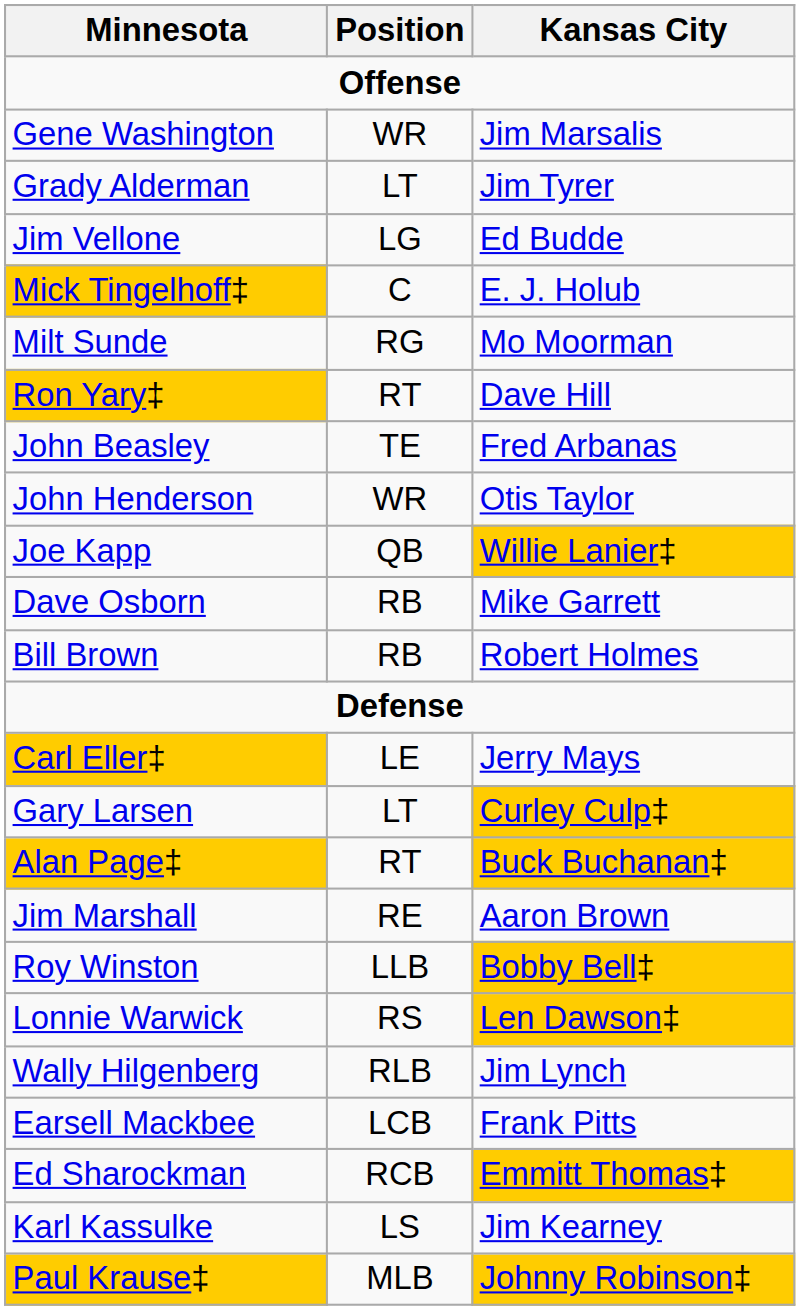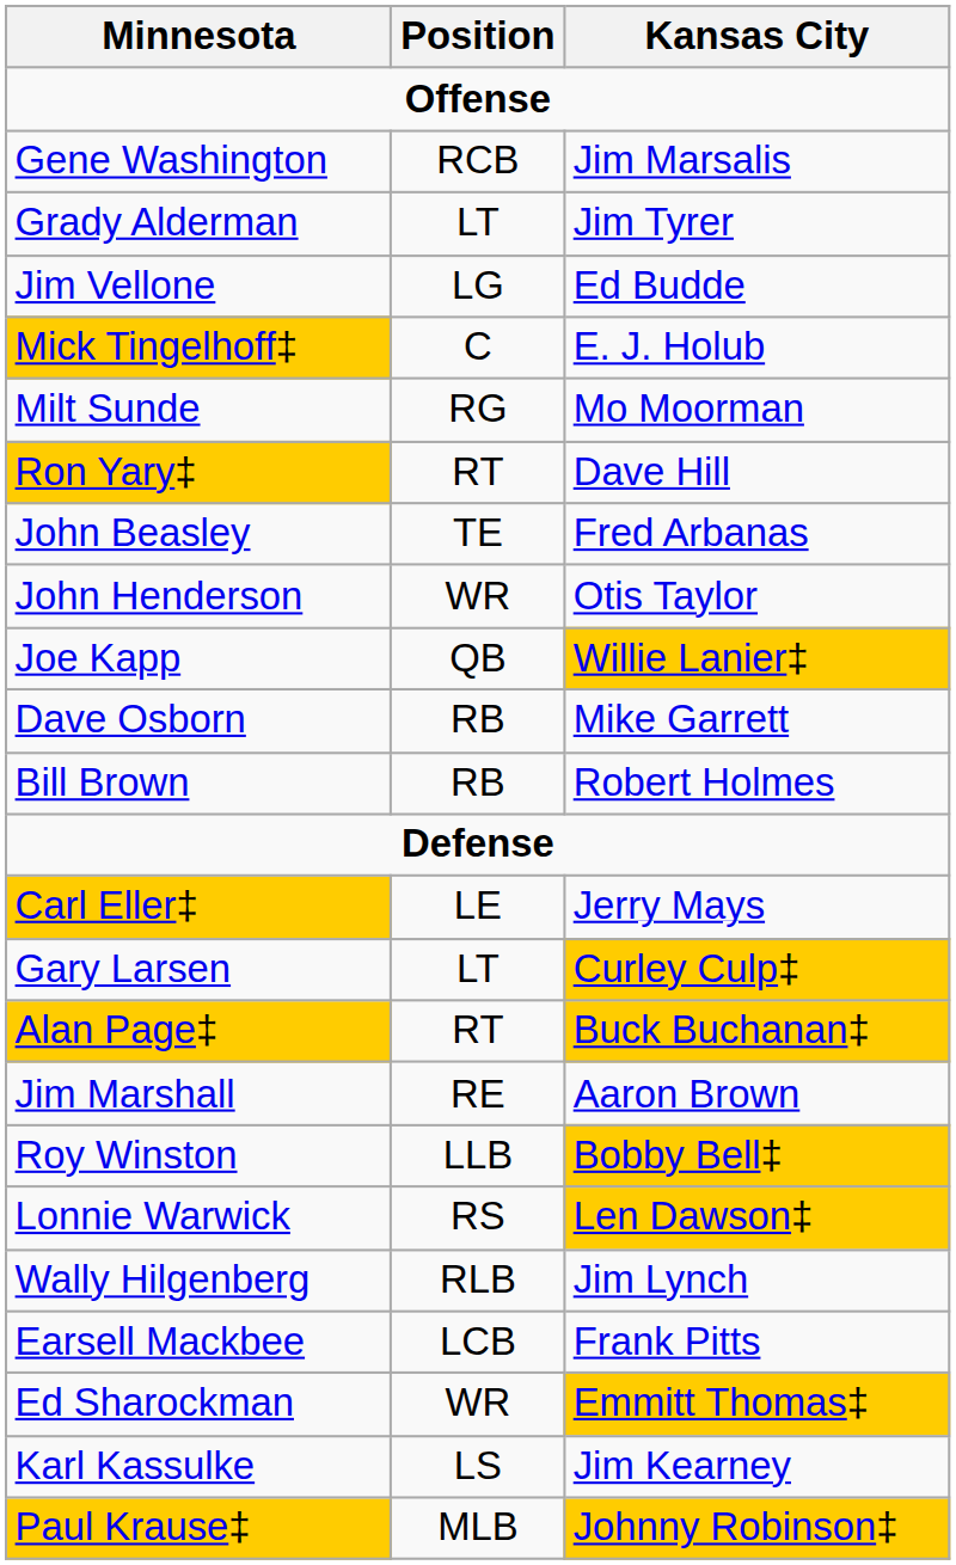Gene Washington | Position: WR -> RCB
Ed Sharockman | Position: RCB -> WR
